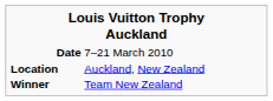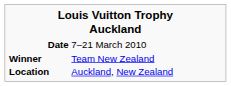rows swapped: Winner <-> Location
